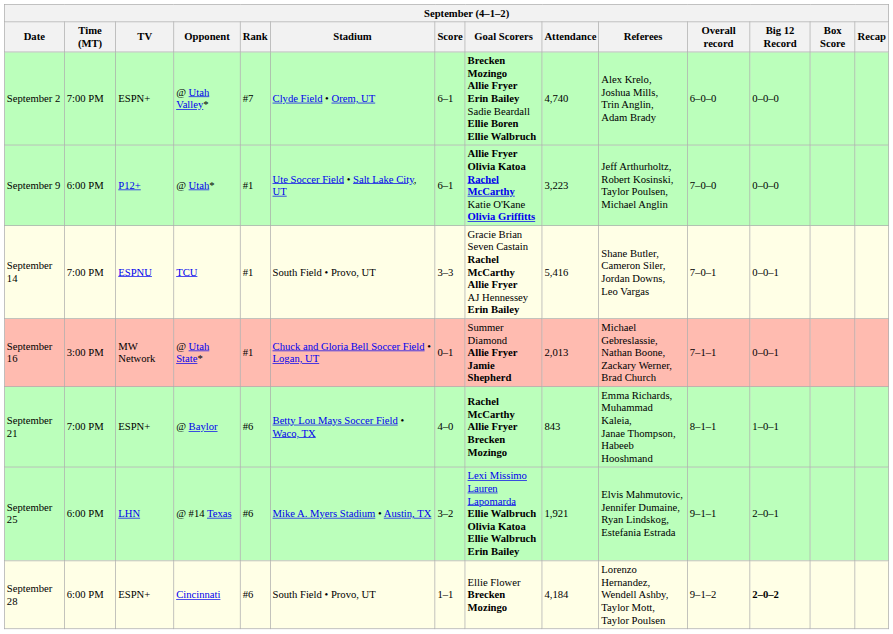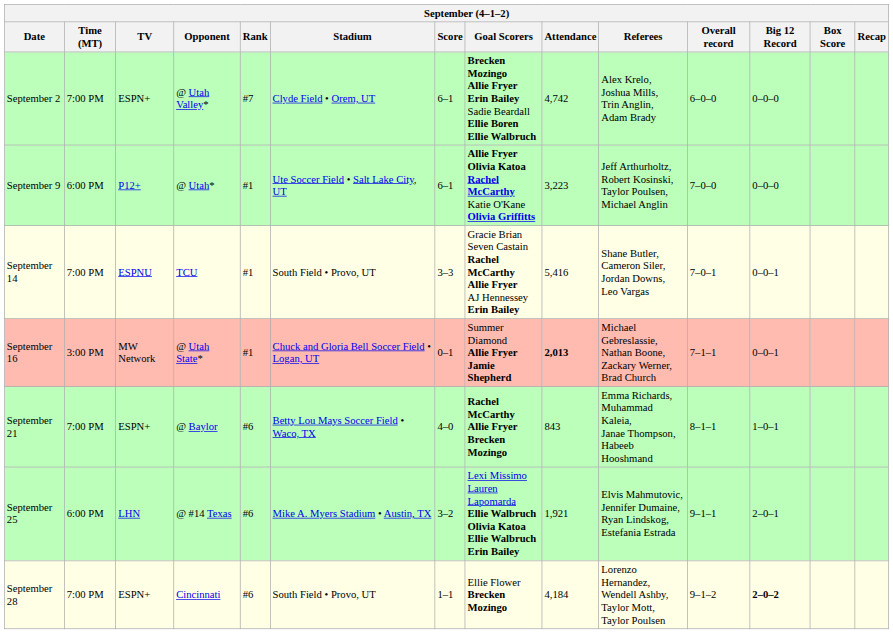September 2 | Attendance: 4,740 -> 4,742
September 16 | Attendance: normal -> bold
September 28 | Time (MT): 6:00 PM -> 7:00 PM
